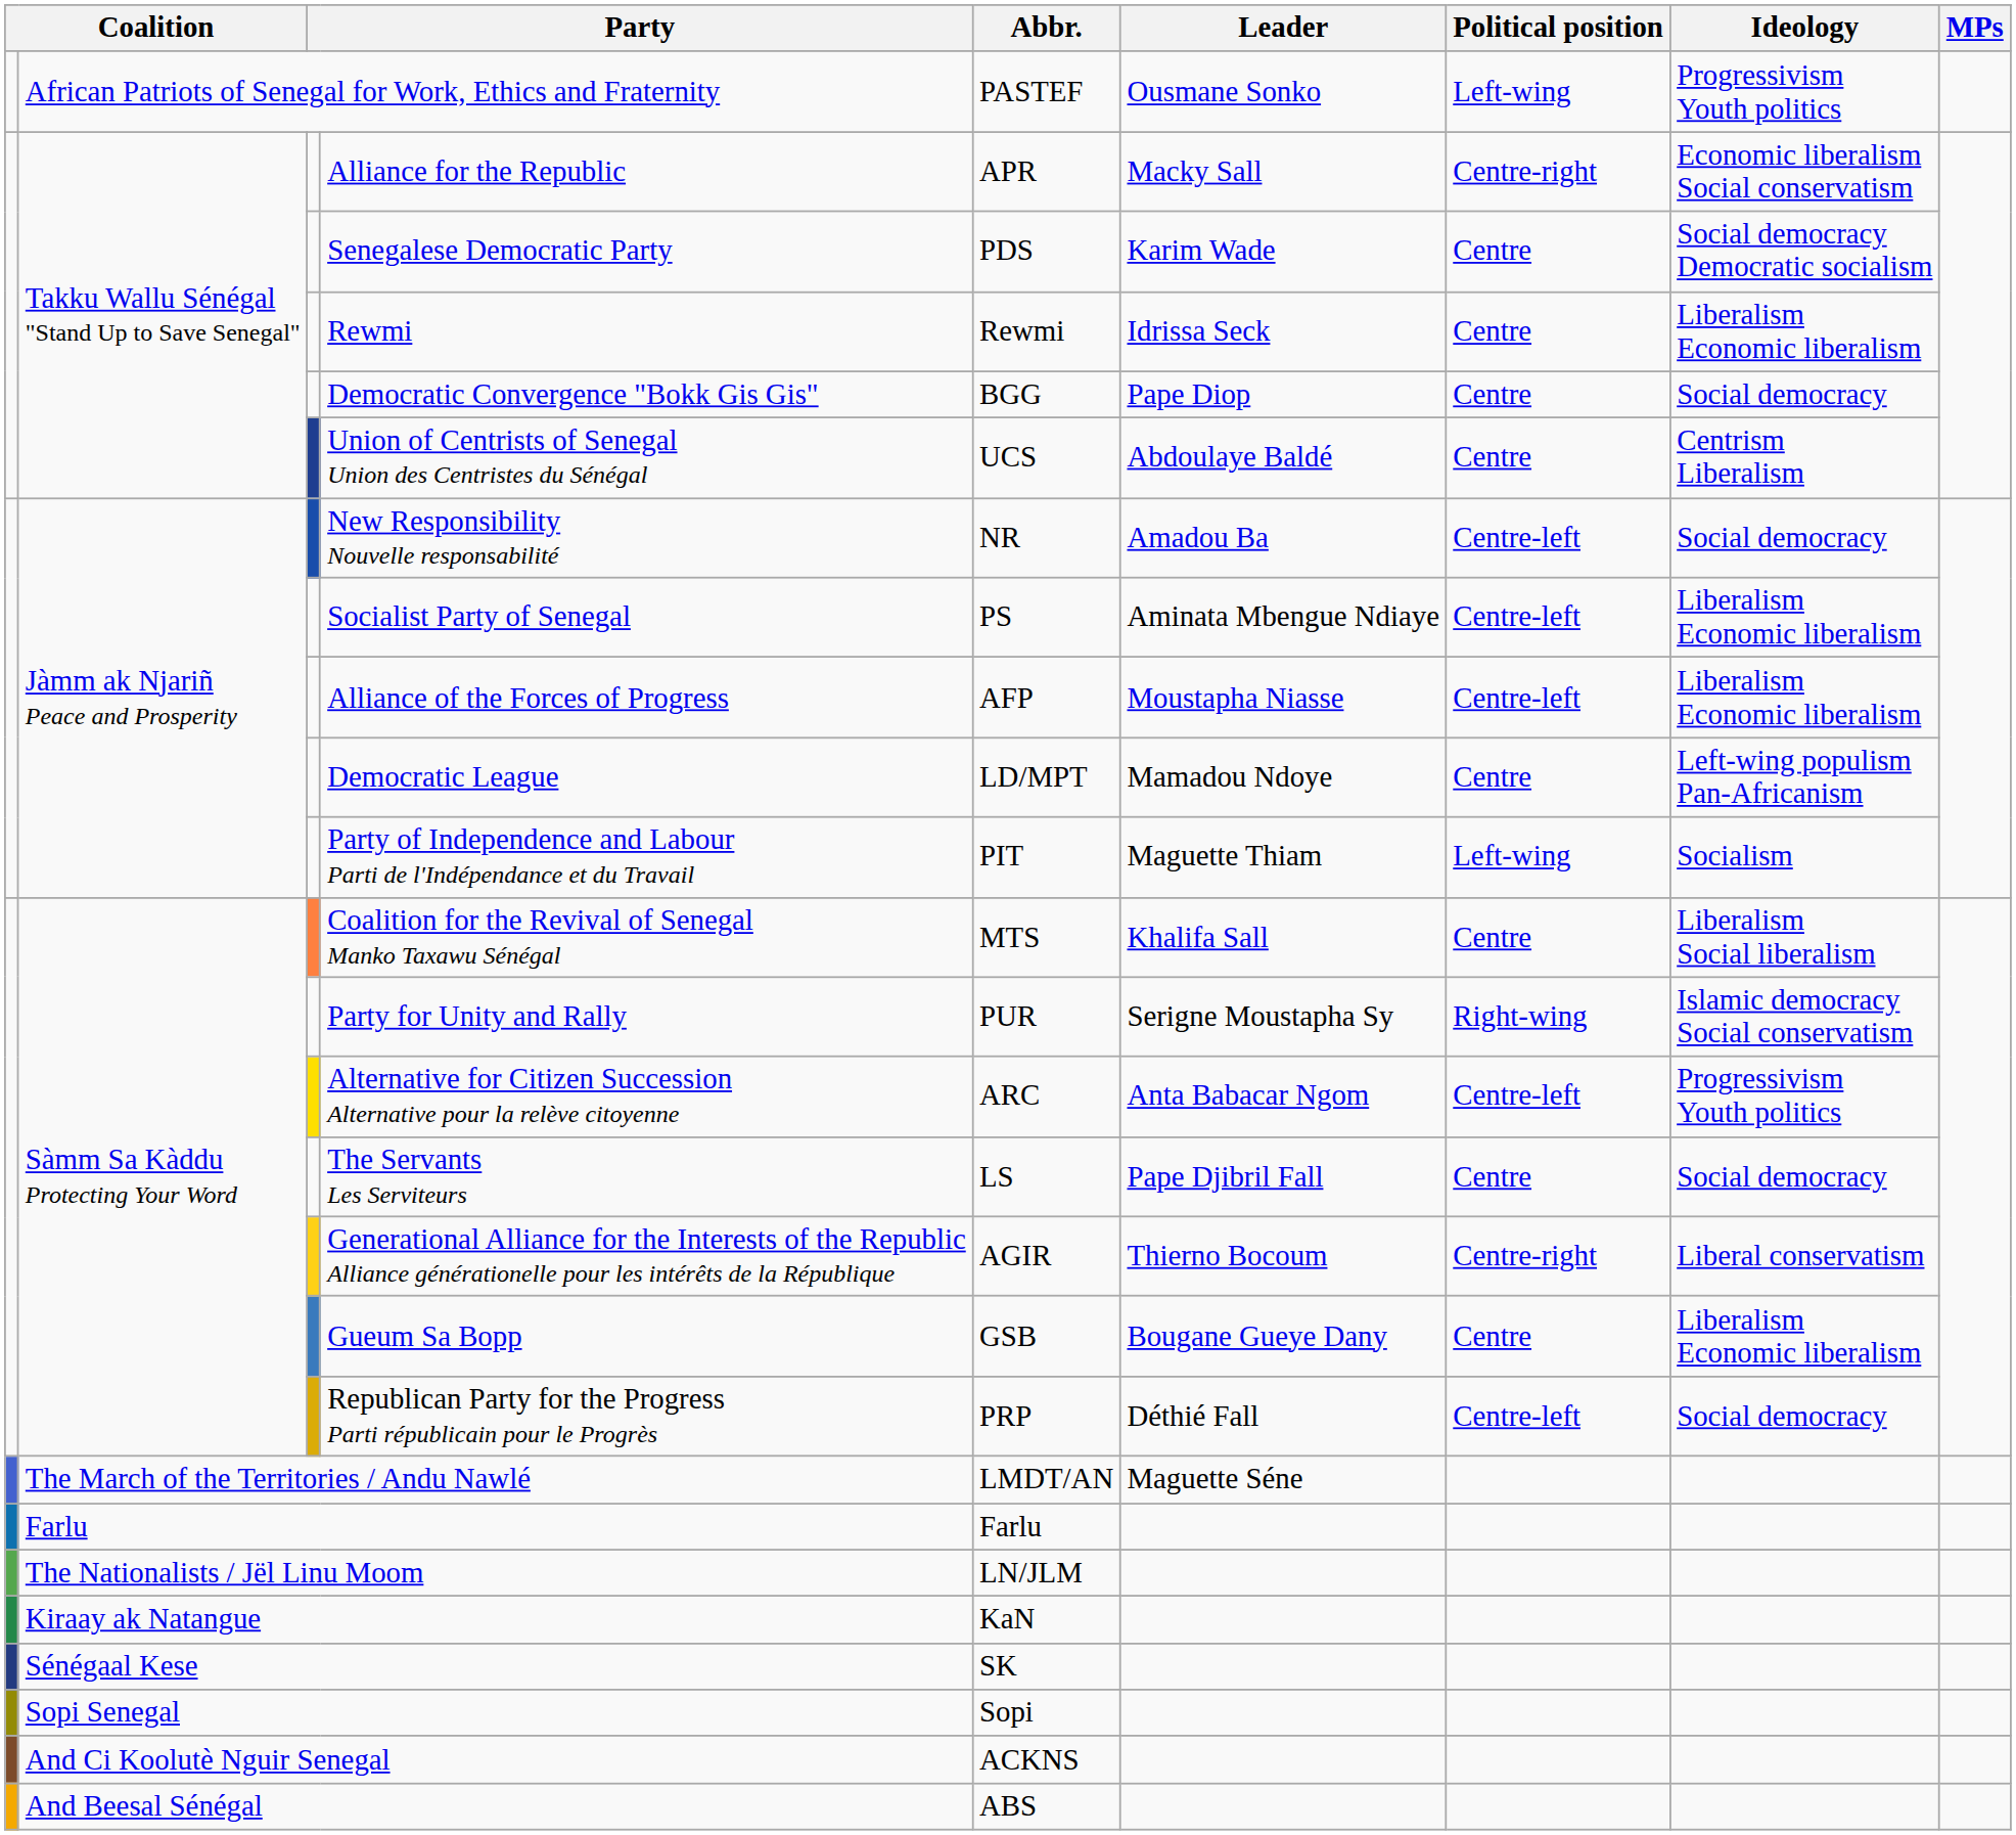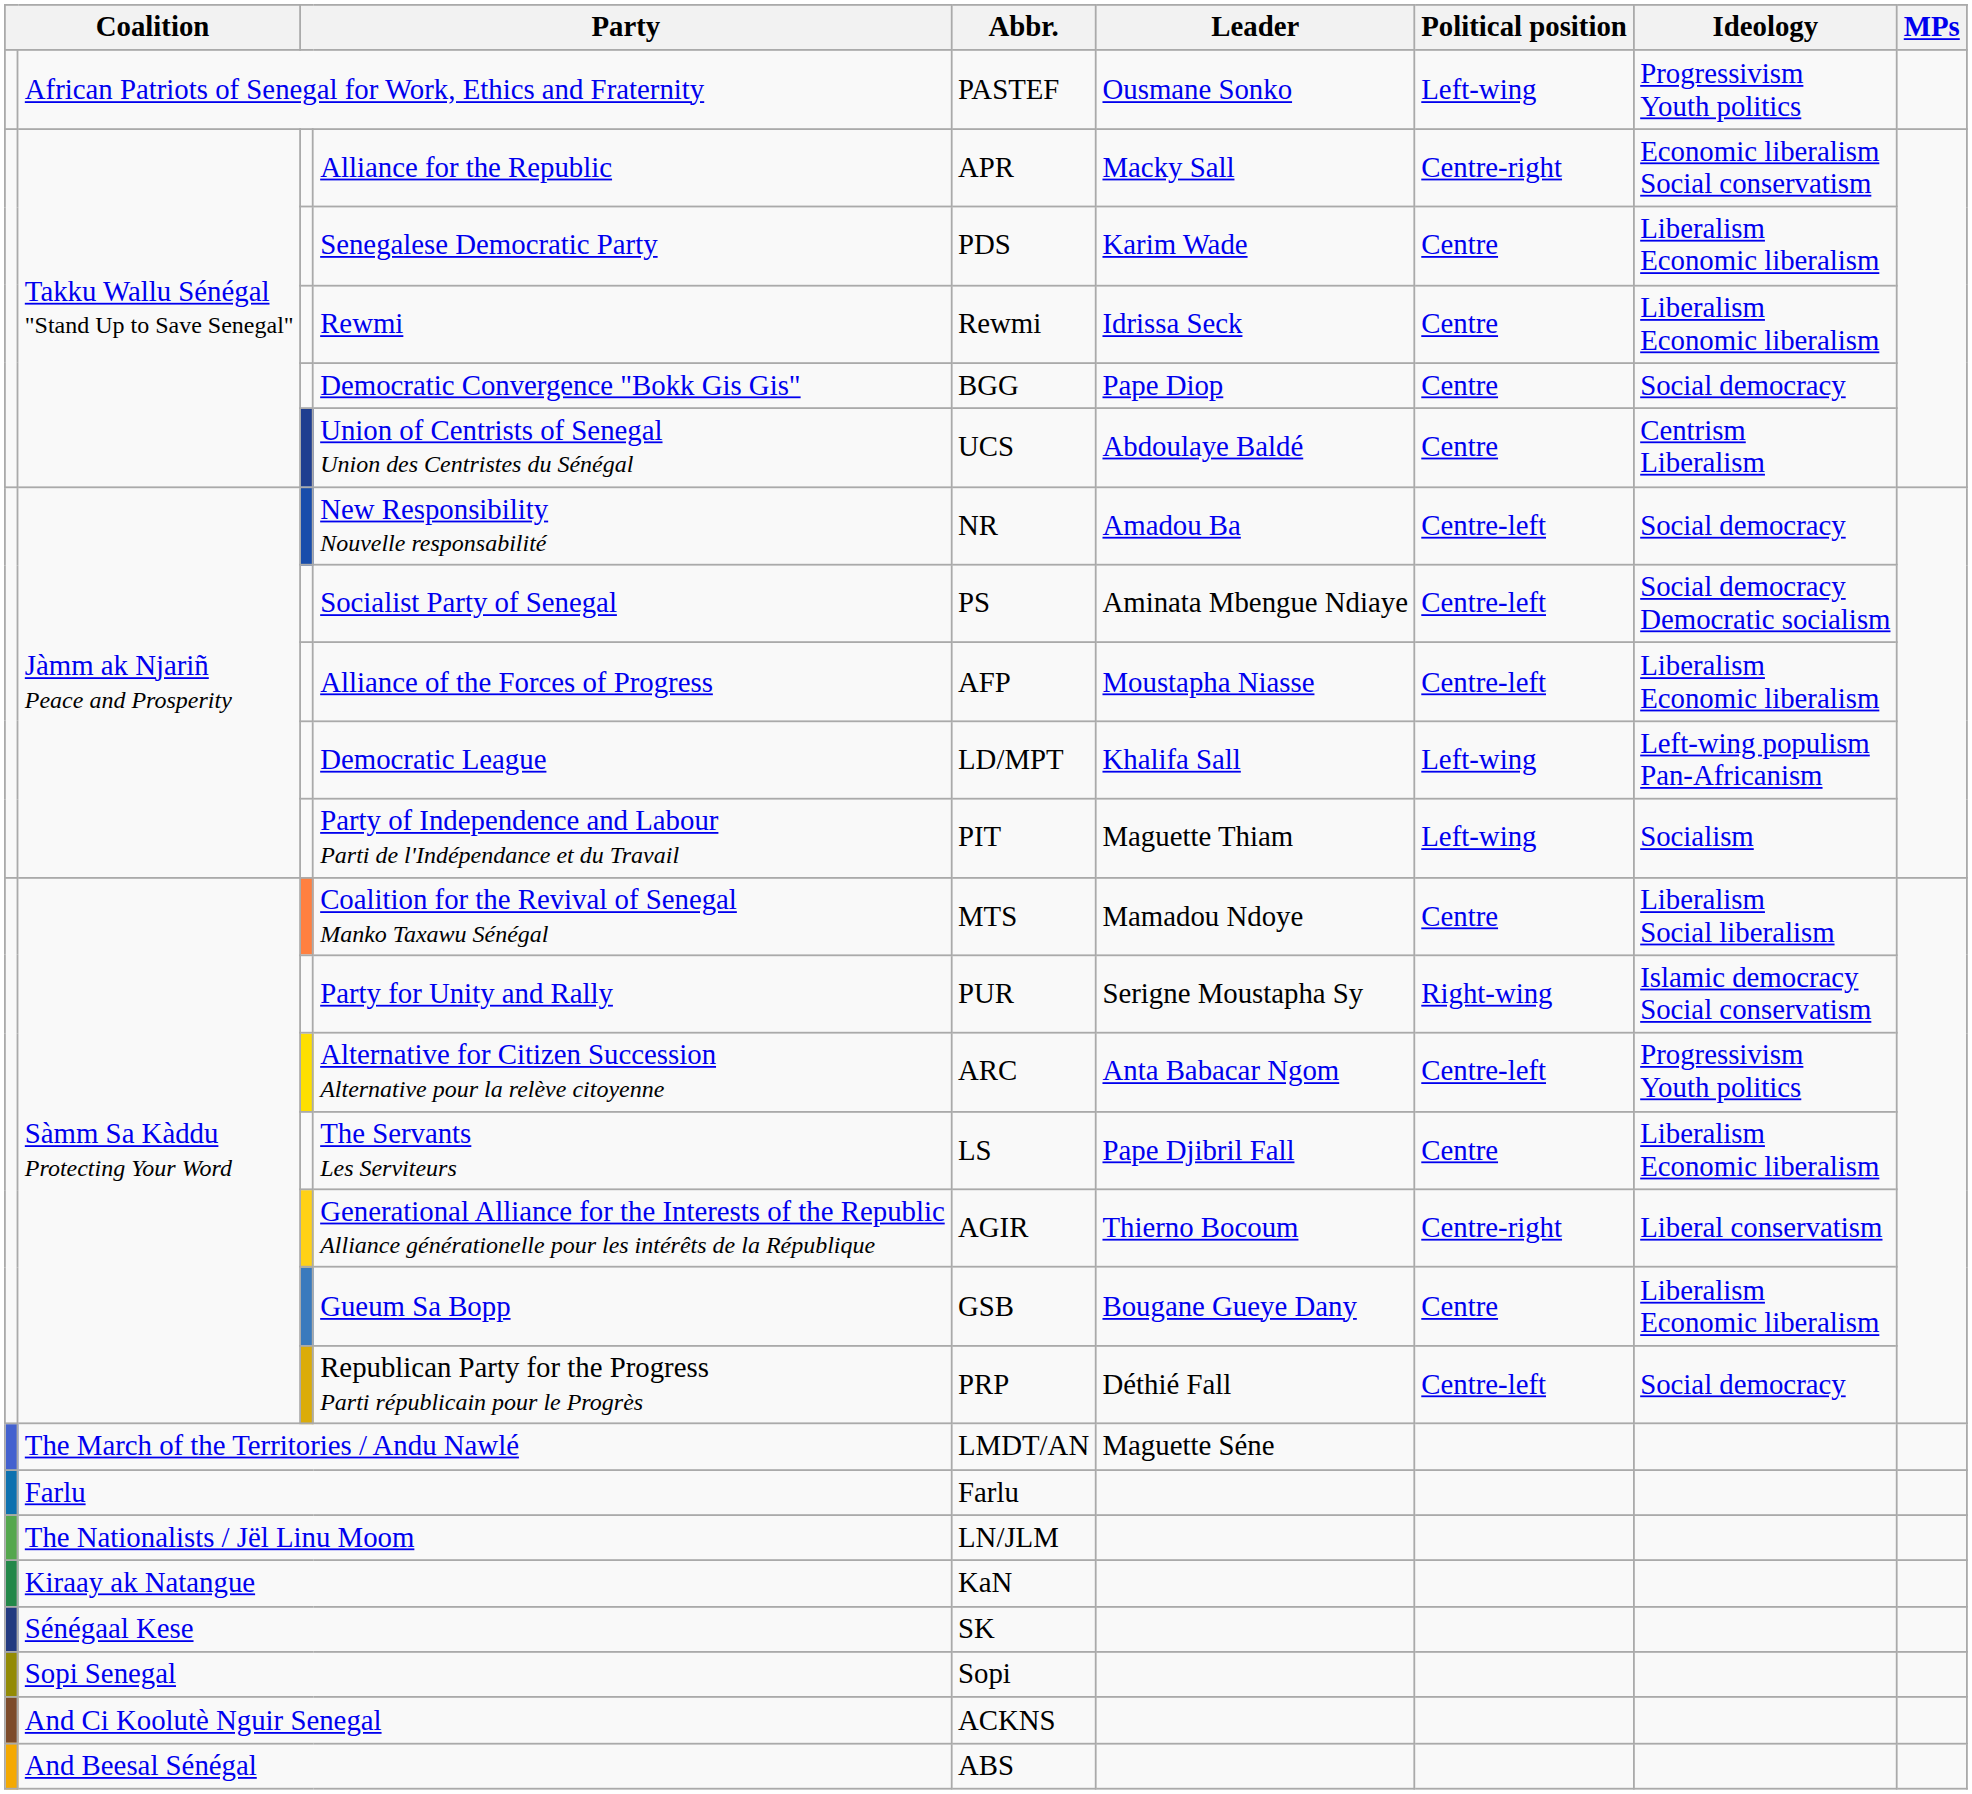Senegalese Democratic Party | Ideology: Social democracy Democratic socialism -> Liberalism Economic liberalism
Socialist Party of Senegal | Ideology: Liberalism Economic liberalism -> Social democracy Democratic socialism
Democratic League | Leader: Mamadou Ndoye -> Khalifa Sall
Democratic League | Political position: Centre -> Left-wing
Coalition for the Revival of Senegal Manko Taxawu Sénégal | Leader: Khalifa Sall -> Mamadou Ndoye
The Servants Les Serviteurs | Ideology: Social democracy -> Liberalism Economic liberalism
